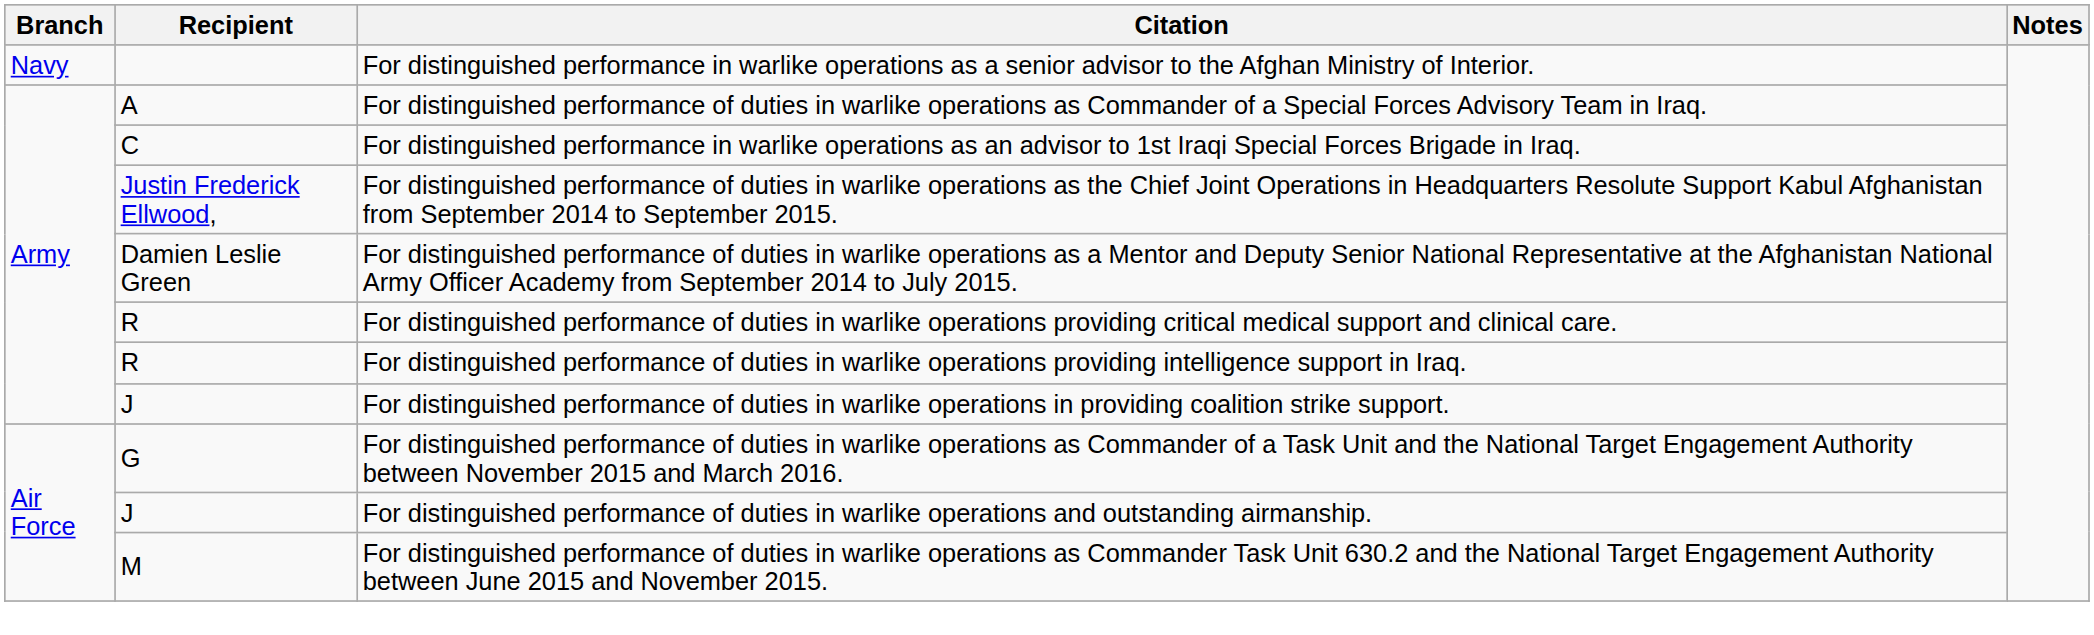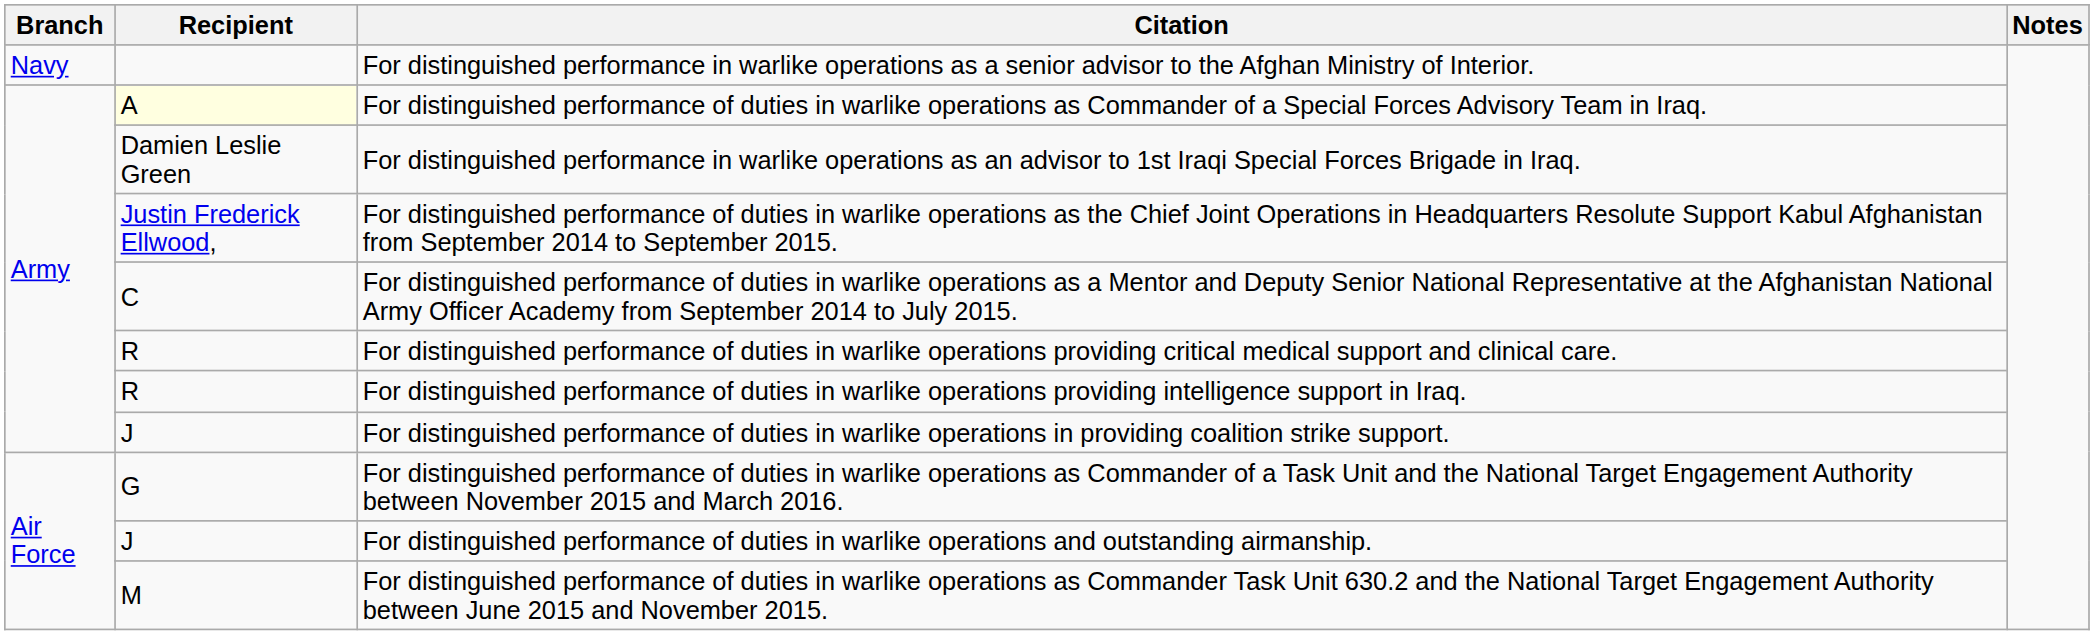row 3 | Recipient: no background -> lightyellow background
row 4 | Recipient: C -> Damien Leslie Green
row 6 | Recipient: Damien Leslie Green -> C
